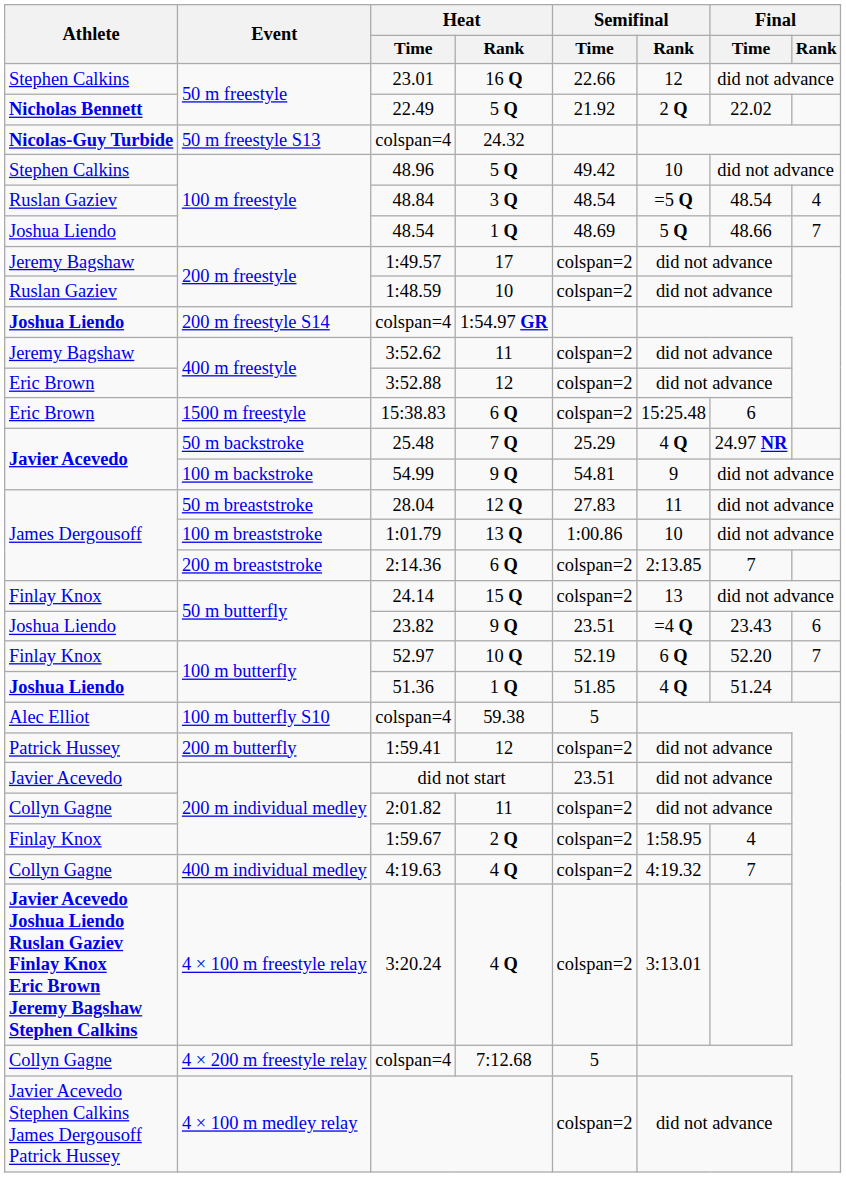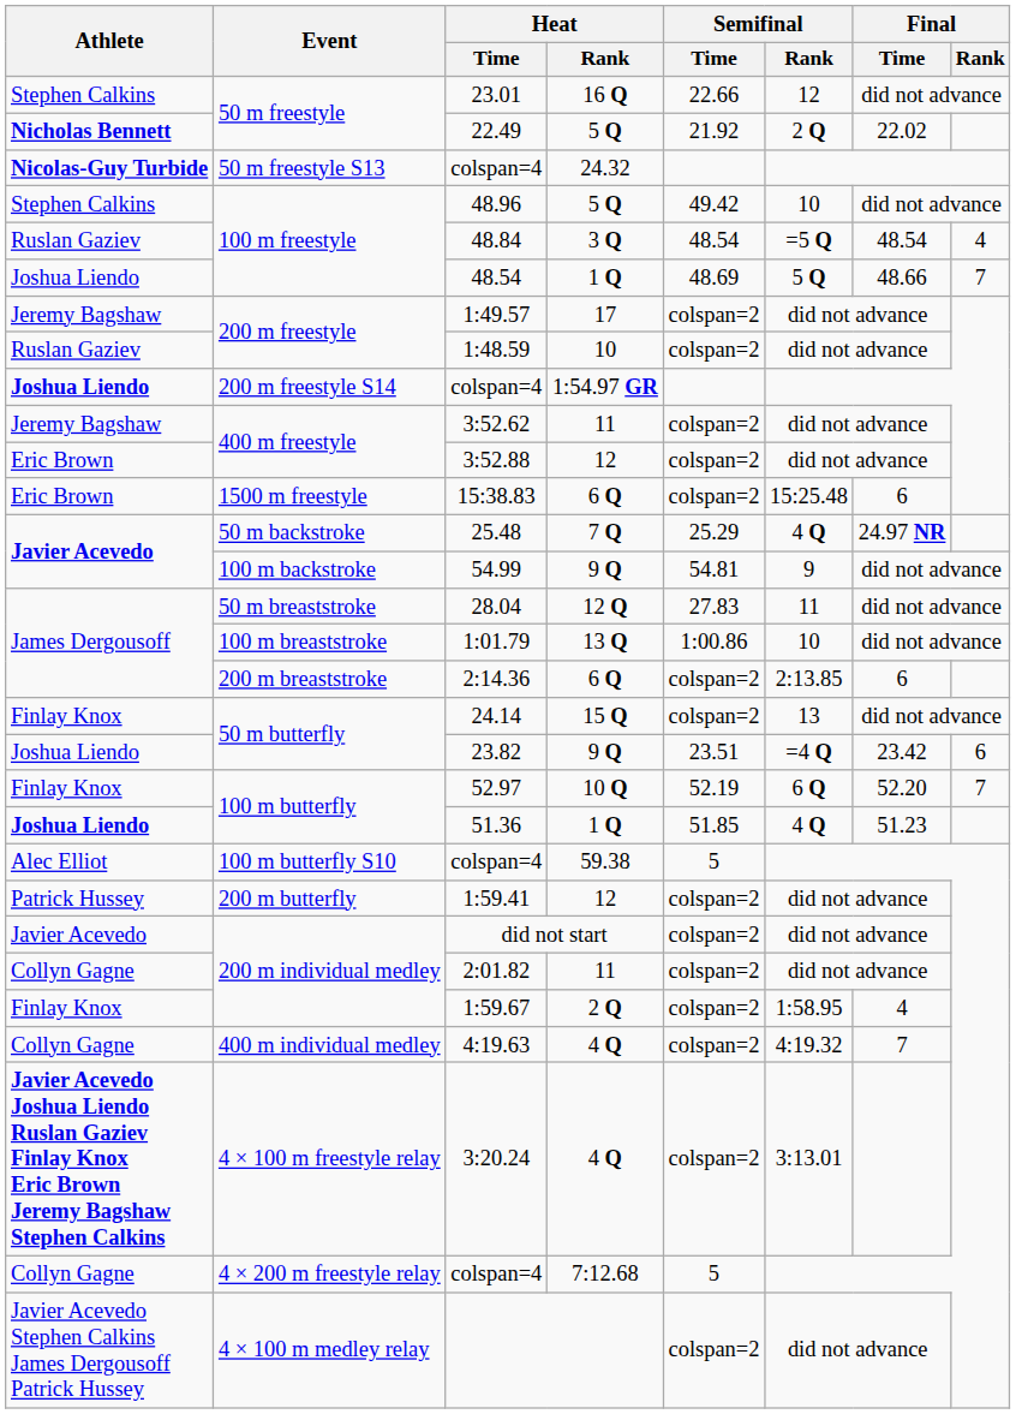2:14.36 | Final / Time: 7 -> 6
23.82 | Final / Time: 23.43 -> 23.42
51.36 | Final / Time: 51.24 -> 51.23
did not start | Semifinal / Time: 23.51 -> colspan=2
